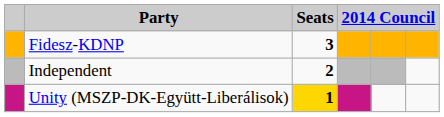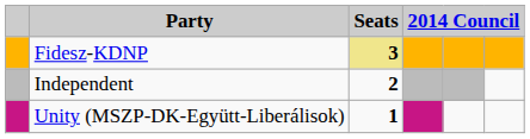Fidesz-KDNP | Seats: no background -> khaki background
Unity (MSZP-DK-Együtt-Liberálisok) | Seats: gold background -> no background
